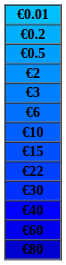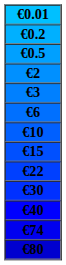row 12 | column 1: €60 -> €74
